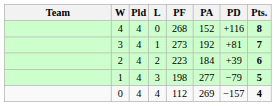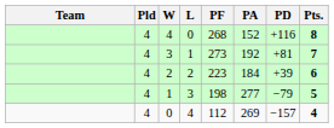columns swapped: Pld <-> W
